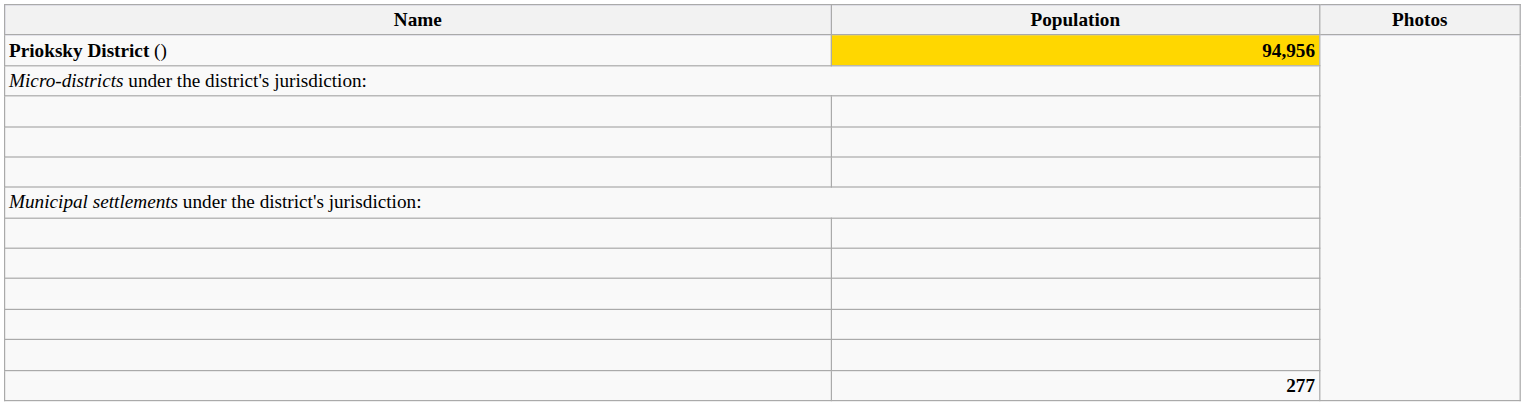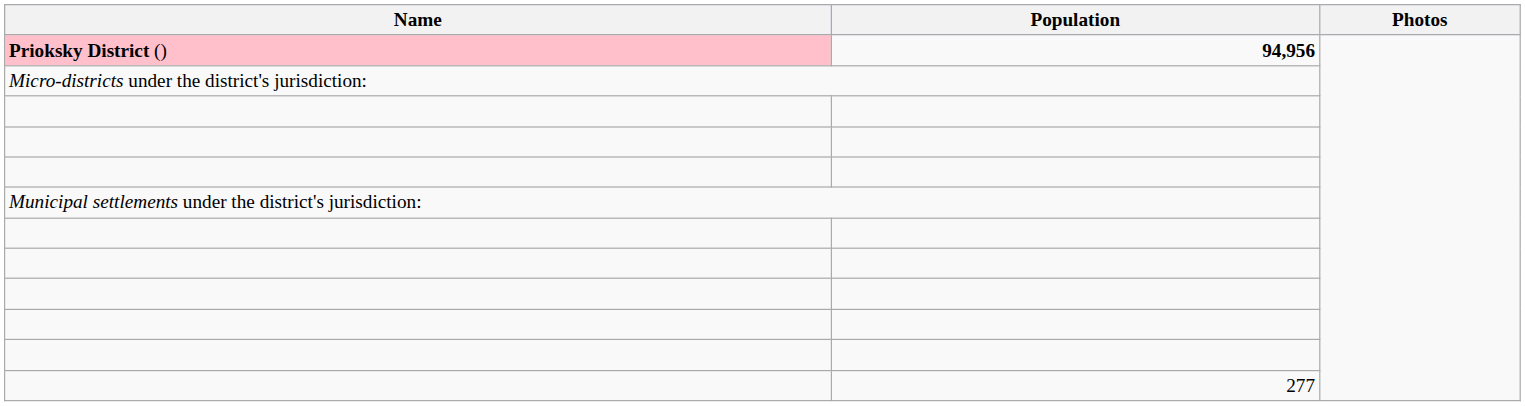94,956 | Name: no background -> pink background
94,956 | Population: gold background -> no background
277 | Population: bold -> normal
